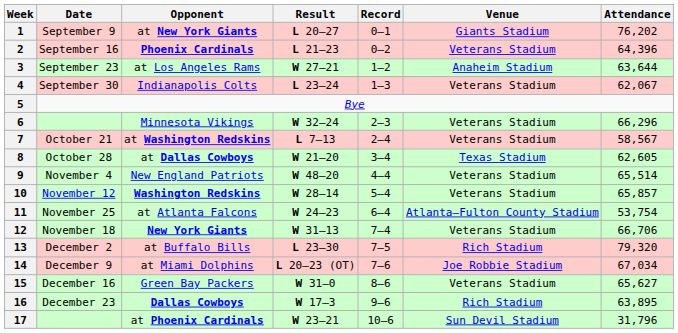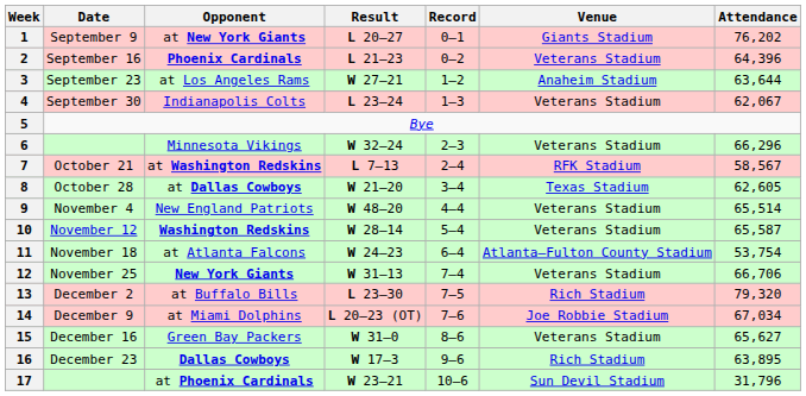7 | Venue: Veterans Stadium -> RFK Stadium
10 | Attendance: 65,857 -> 65,587
11 | Date: November 25 -> November 18
12 | Date: November 18 -> November 25
